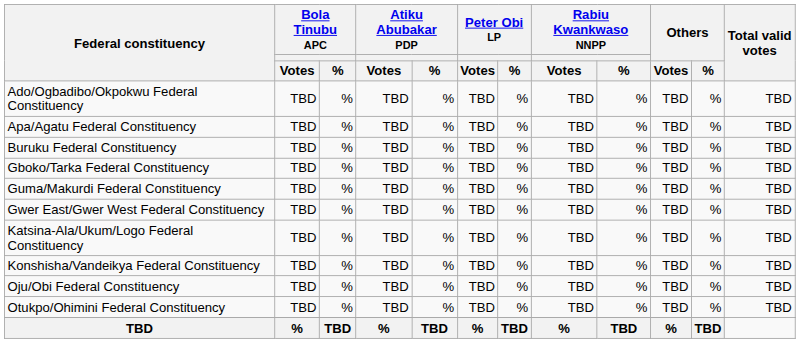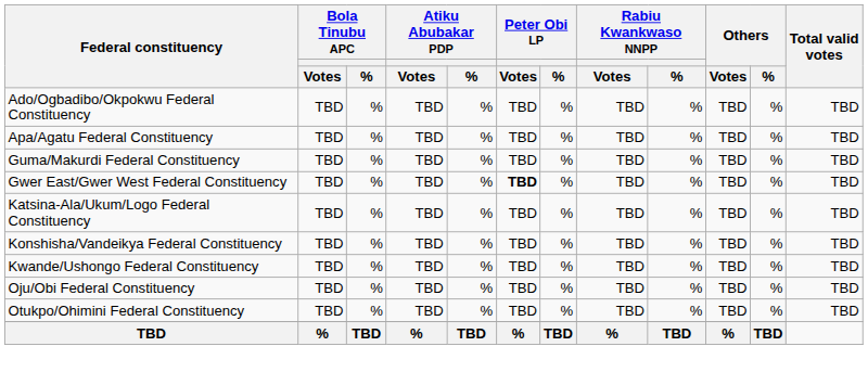- row: Buruku Federal Constituency | TBD | % | TBD | % | TBD | % | TBD | % | TBD | % | TBD
- row: Gboko/Tarka Federal Constituency | TBD | % | TBD | % | TBD | % | TBD | % | TBD | % | TBD
Gwer East/Gwer West Federal Constituency | Peter Obi LP / Votes: normal -> bold
+ row: Kwande/Ushongo Federal Constituency | TBD | % | TBD | % | TBD | % | TBD | % | TBD | % | TBD
